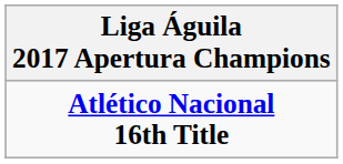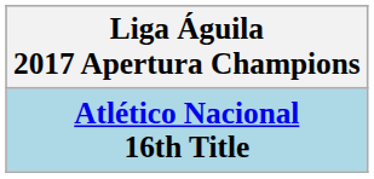row 2 | column 1: no background -> lightblue background
